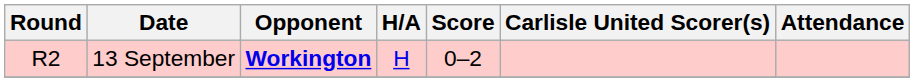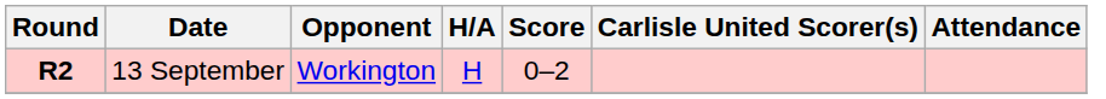13 September | Round: normal -> bold
13 September | Opponent: bold -> normal
